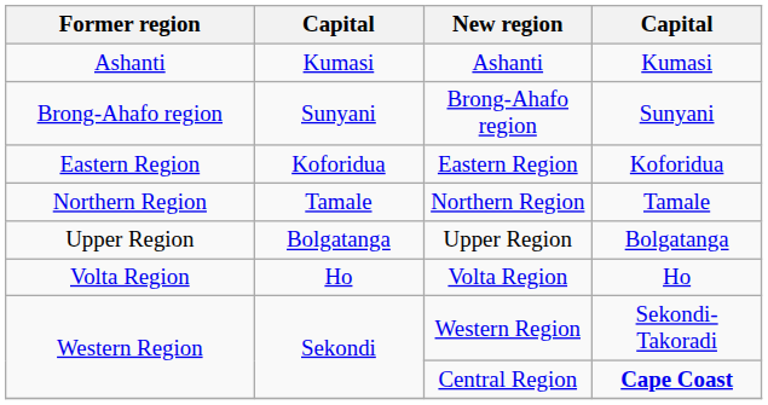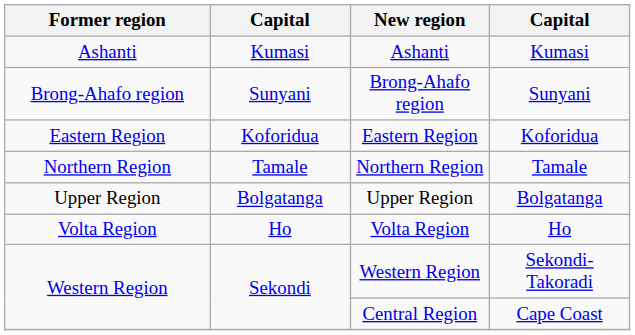Central Region | column 4: bold -> normal
